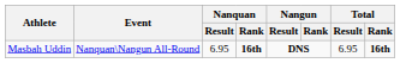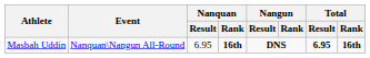row 3 | Total / Result: normal -> bold
